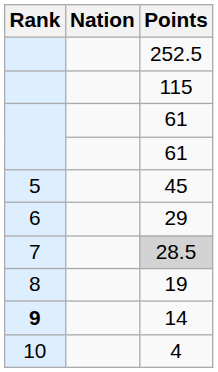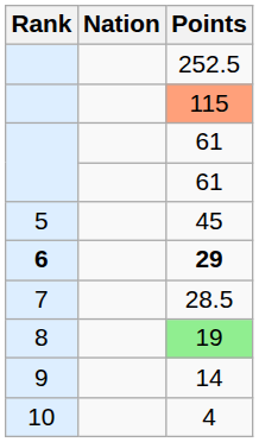115 | Points: no background -> lightsalmon background
29 | Rank: normal -> bold
29 | Points: normal -> bold
28.5 | Points: lightgrey background -> no background
19 | Points: no background -> lightgreen background
14 | Rank: bold -> normal
